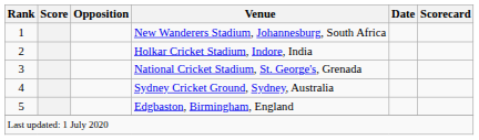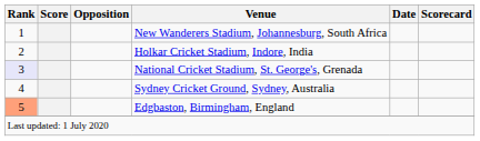National Cricket Stadium, St. George's, Grenada | Rank: no background -> lavender background
Edgbaston, Birmingham, England | Rank: no background -> lightsalmon background
